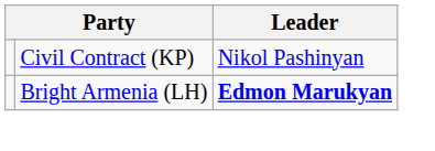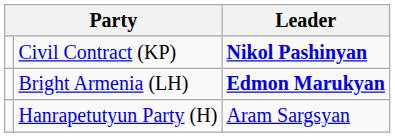Civil Contract (KP) | Leader: normal -> bold
+ row: Hanrapetutyun Party (H) | Aram Sargsyan
